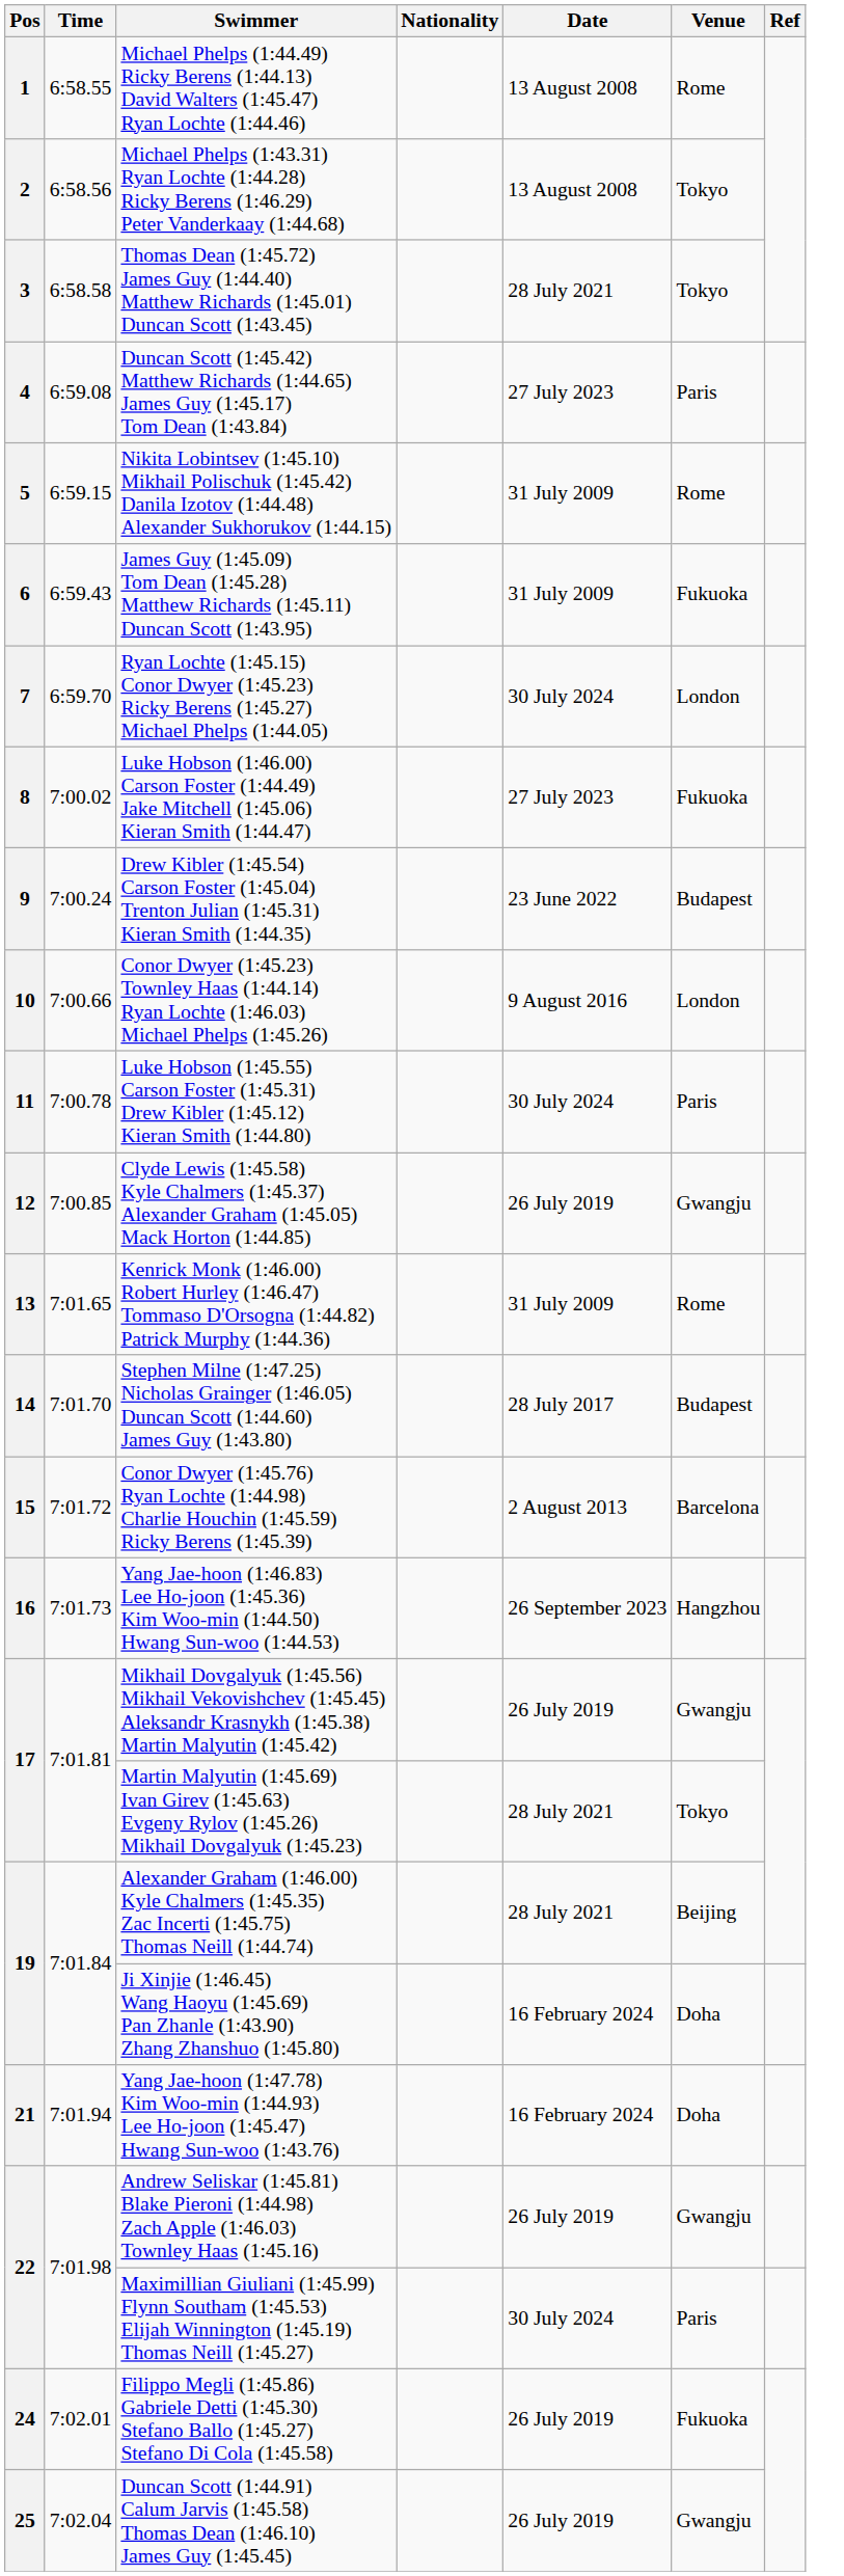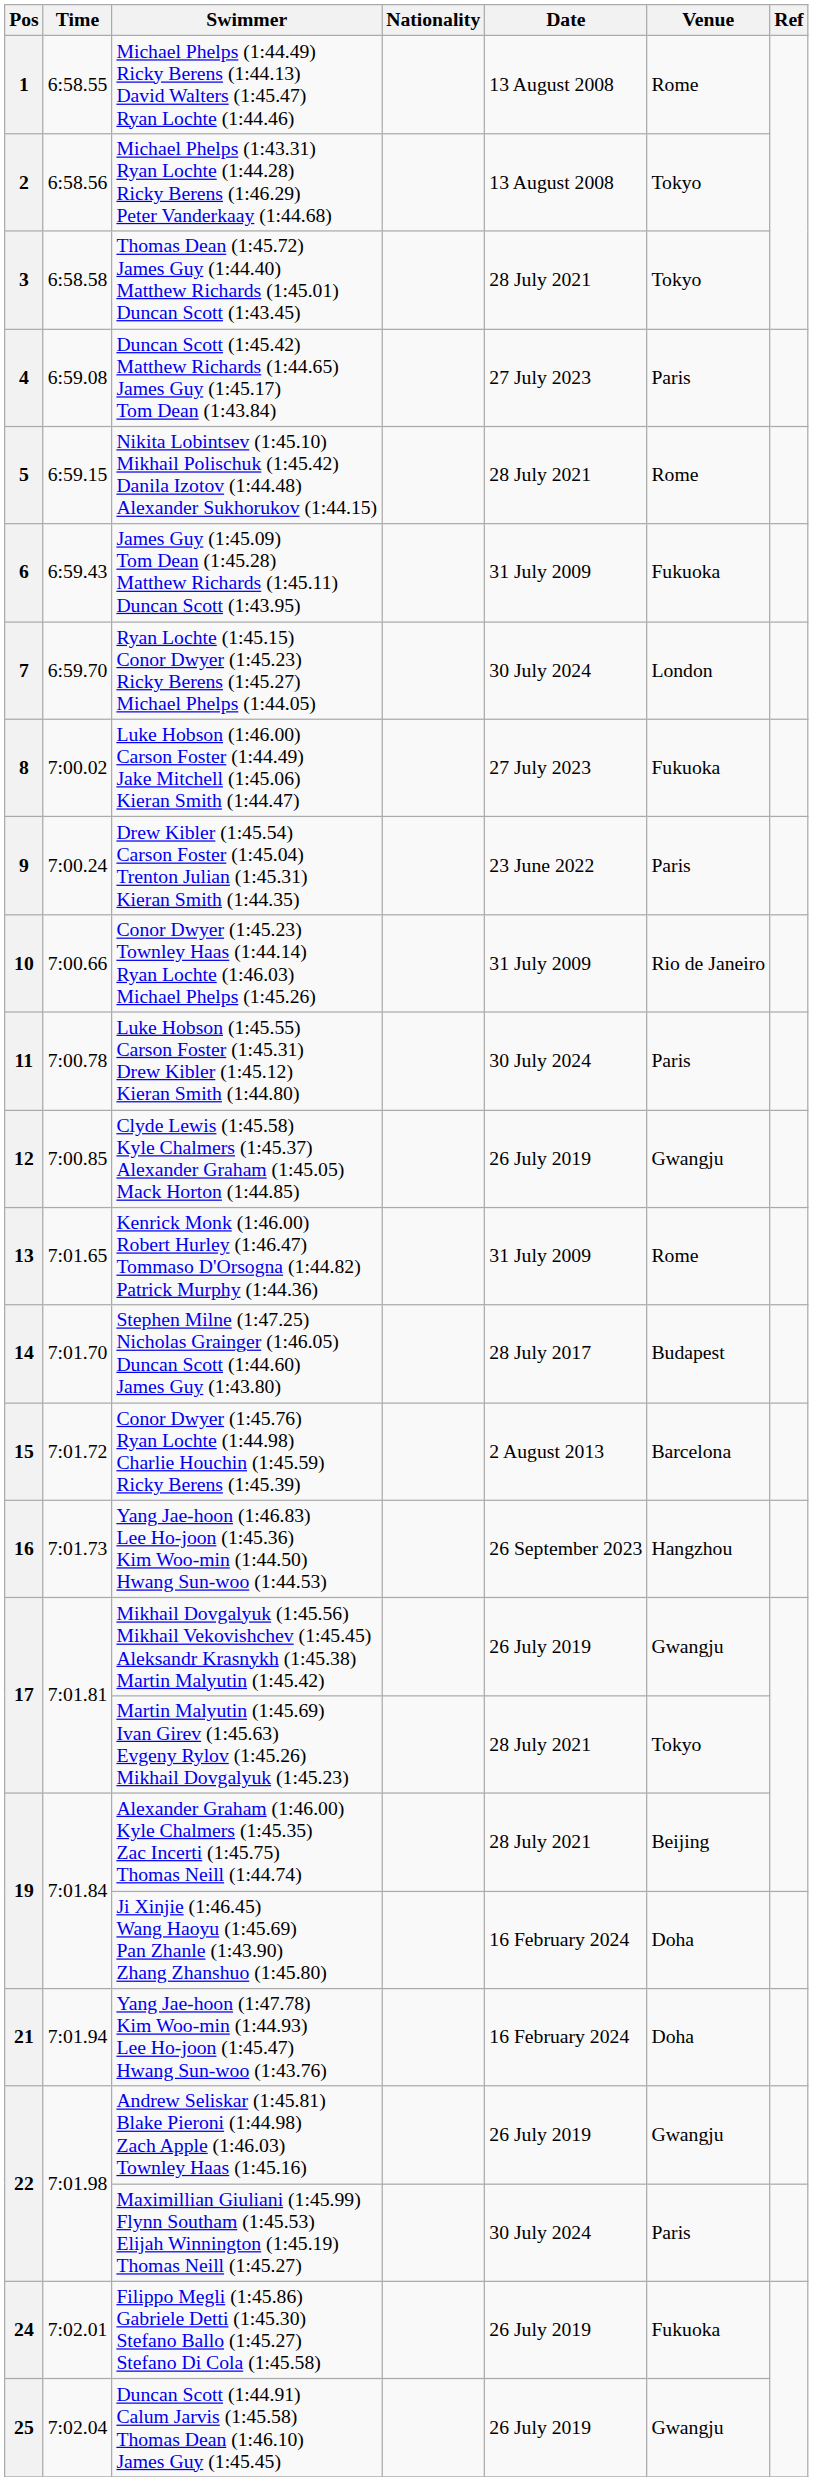row 6 | Date: 31 July 2009 -> 28 July 2021
row 10 | Venue: Budapest -> Paris
row 11 | Date: 9 August 2016 -> 31 July 2009
row 11 | Venue: London -> Rio de Janeiro
